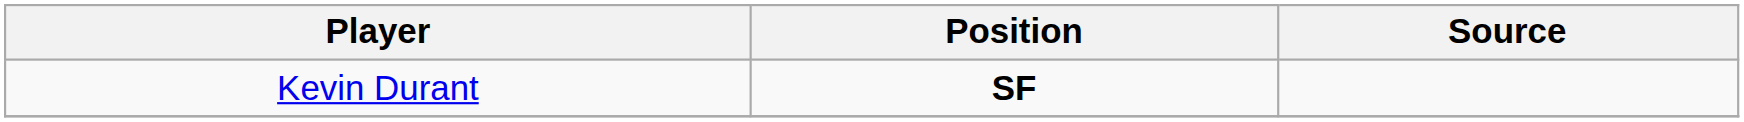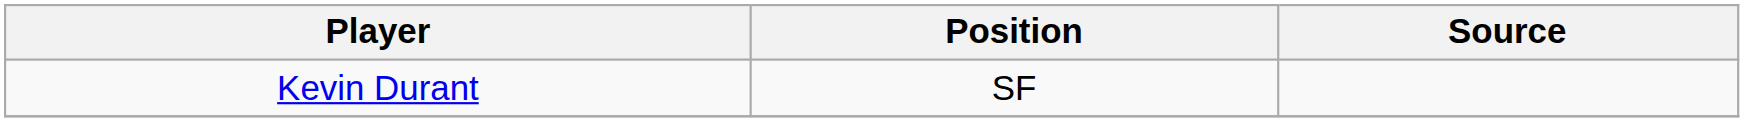Kevin Durant | Position: bold -> normal
